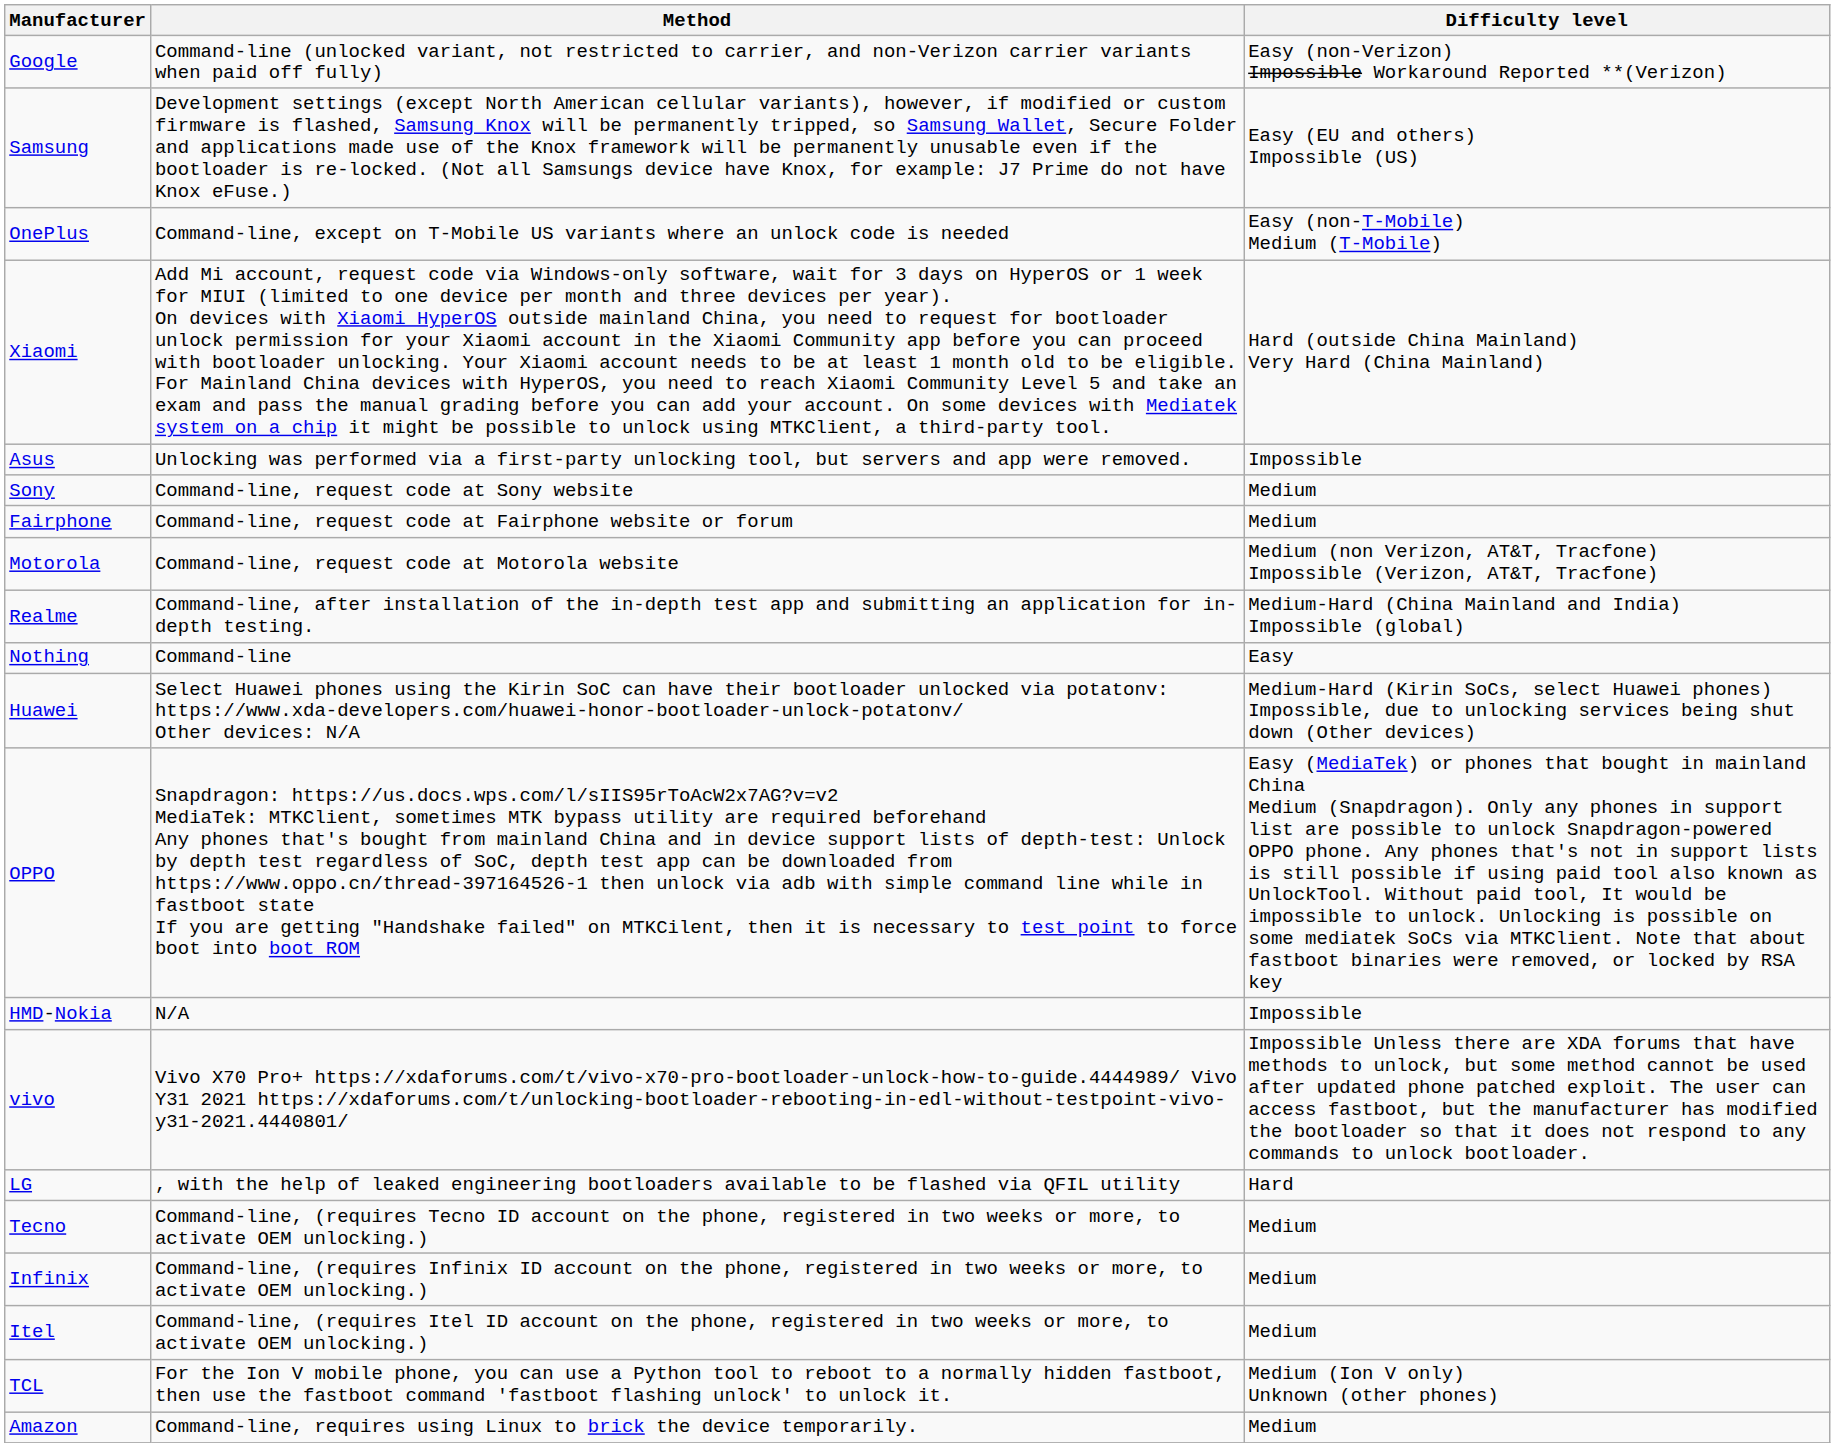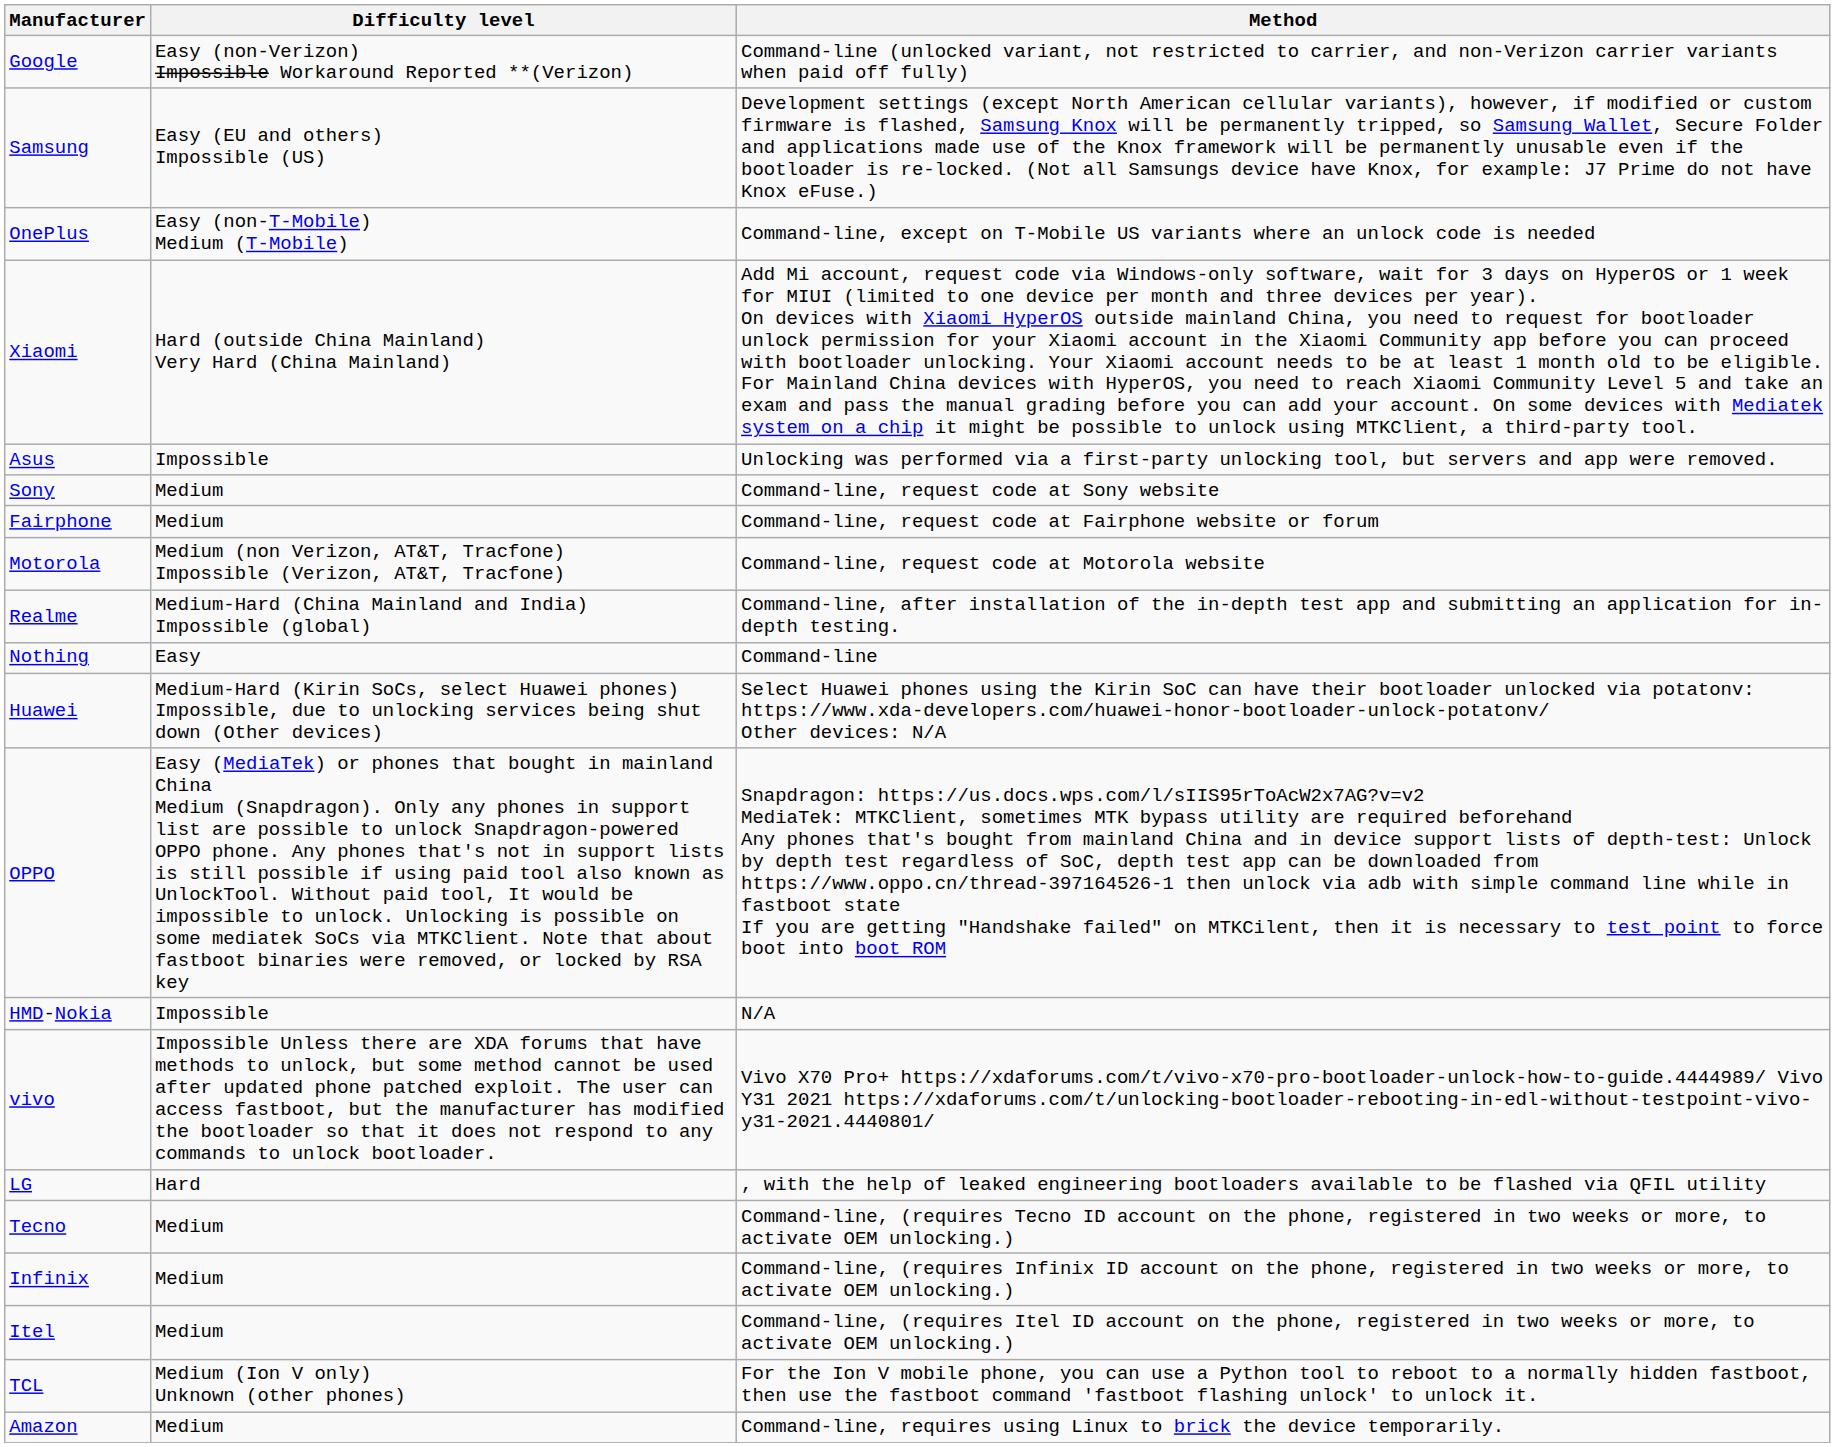columns swapped: Difficulty level <-> Method
